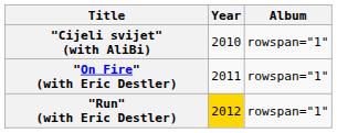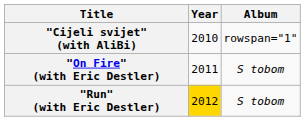"On Fire" (with Eric Destler) | Album: rowspan="1" -> S tobom
"Run" (with Eric Destler) | Album: rowspan="1" -> S tobom
